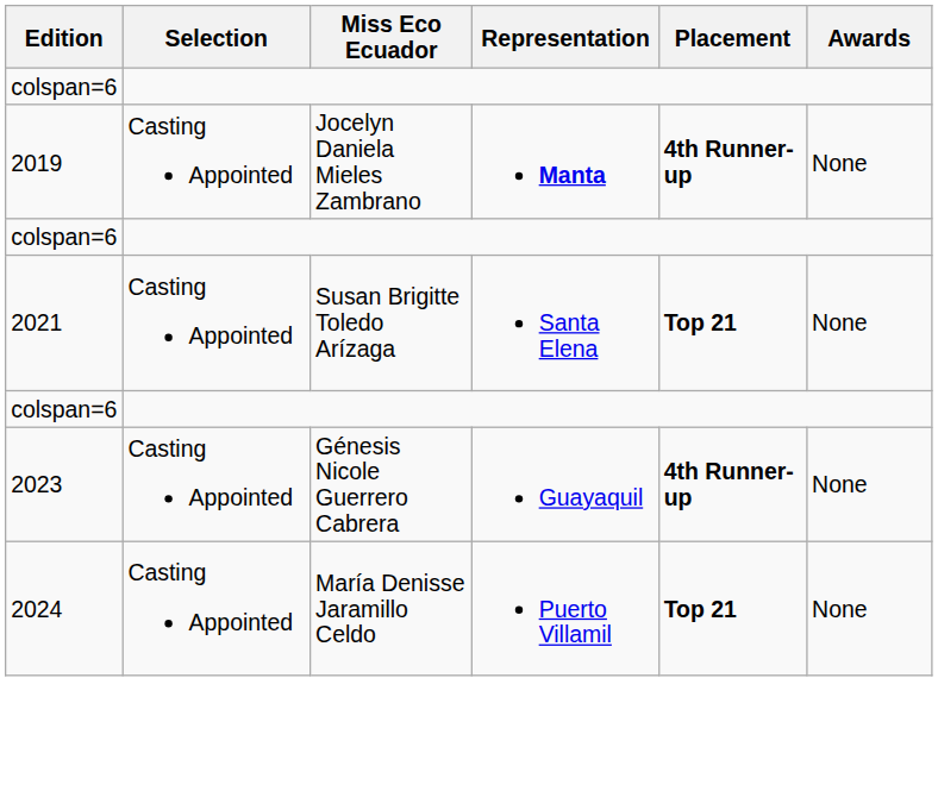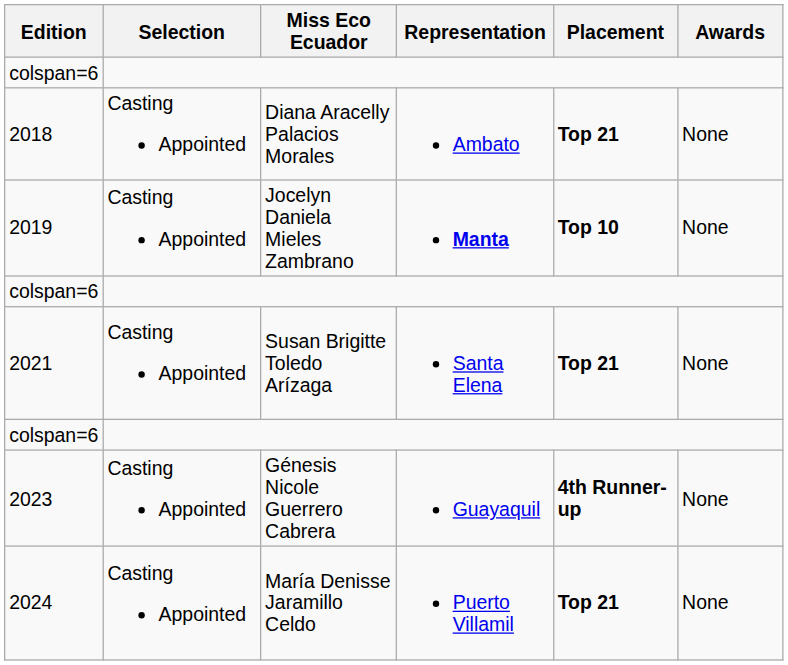+ row: 2018 | Casting Appointed | Diana Aracelly Palacios Morales | Ambato | Top 21 | None
2019 | Placement: 4th Runner-up -> Top 10
